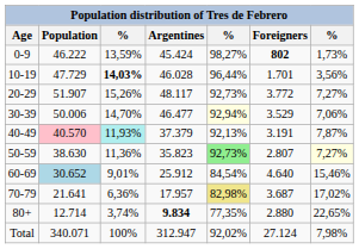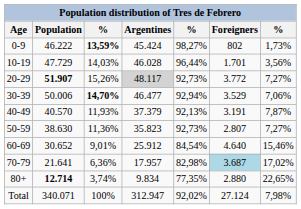0-9 | column 3: normal -> bold
0-9 | Foreigners: bold -> normal
10-19 | column 3: bold -> normal
20-29 | Population: normal -> bold
20-29 | Argentines: no background -> lightgrey background
30-39 | column 3: normal -> bold
30-39 | column 5: lightyellow background -> no background
40-49 | Population: pink background -> no background
40-49 | column 3: paleturquoise background -> no background
50-59 | column 5: lightgreen background -> no background
50-59 | column 7: lightyellow background -> no background
60-69 | Population: lightblue background -> no background
70-79 | column 5: khaki background -> no background
70-79 | Foreigners: no background -> lightblue background
80+ | Population: normal -> bold
80+ | Argentines: bold -> normal
